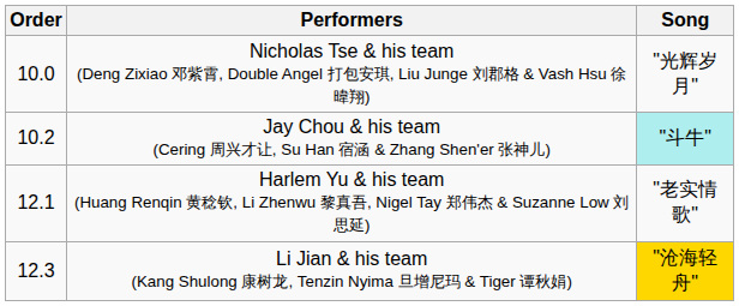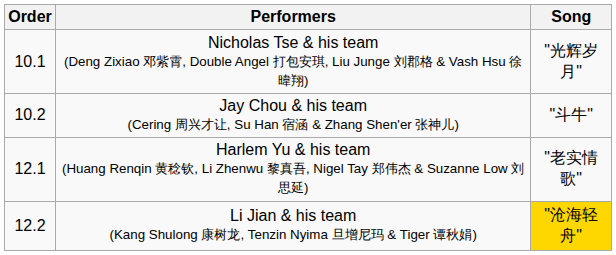row 2 | Order: 10.0 -> 10.1
row 3 | Song: paleturquoise background -> no background
row 5 | Order: 12.3 -> 12.2
